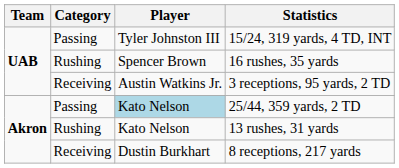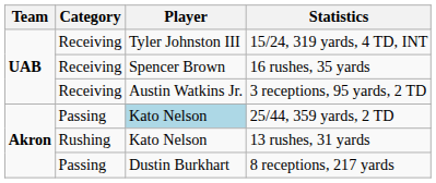15/24, 319 yards, 4 TD, INT | Category: Passing -> Receiving
16 rushes, 35 yards | Category: Rushing -> Receiving
8 receptions, 217 yards | Category: Receiving -> Passing
